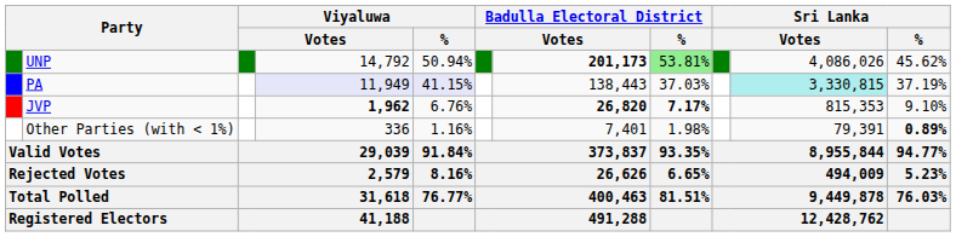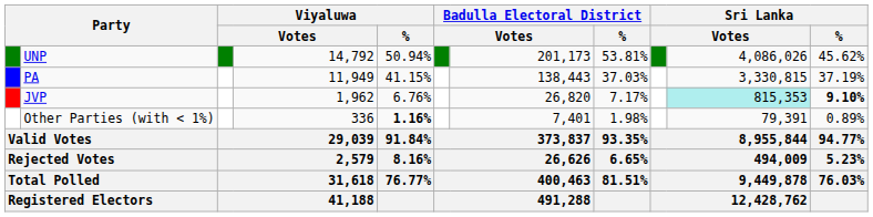UNP | column 7: bold -> normal
UNP | Badulla Electoral District / %: lightgreen background -> no background
PA | column 4: lavender background -> no background
PA | Viyaluwa / %: lavender background -> no background
PA | column 10: paleturquoise background -> no background
JVP | column 4: bold -> normal
JVP | column 7: bold -> normal
JVP | Badulla Electoral District / %: bold -> normal
JVP | column 10: no background -> paleturquoise background
JVP | Sri Lanka / %: normal -> bold
Other Parties (with < 1%) | Viyaluwa / %: normal -> bold
Other Parties (with < 1%) | Sri Lanka / %: bold -> normal
